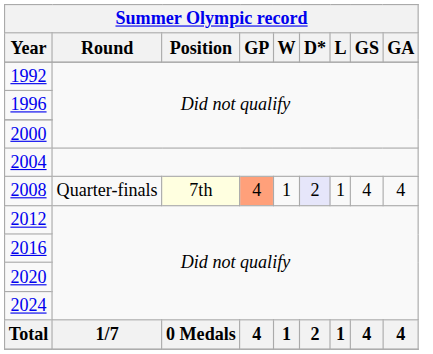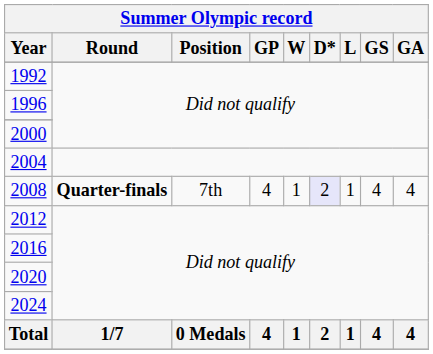2008 | Summer Olympic record / Round: normal -> bold
2008 | Summer Olympic record / Position: lightyellow background -> no background
2008 | Summer Olympic record / GP: lightsalmon background -> no background
